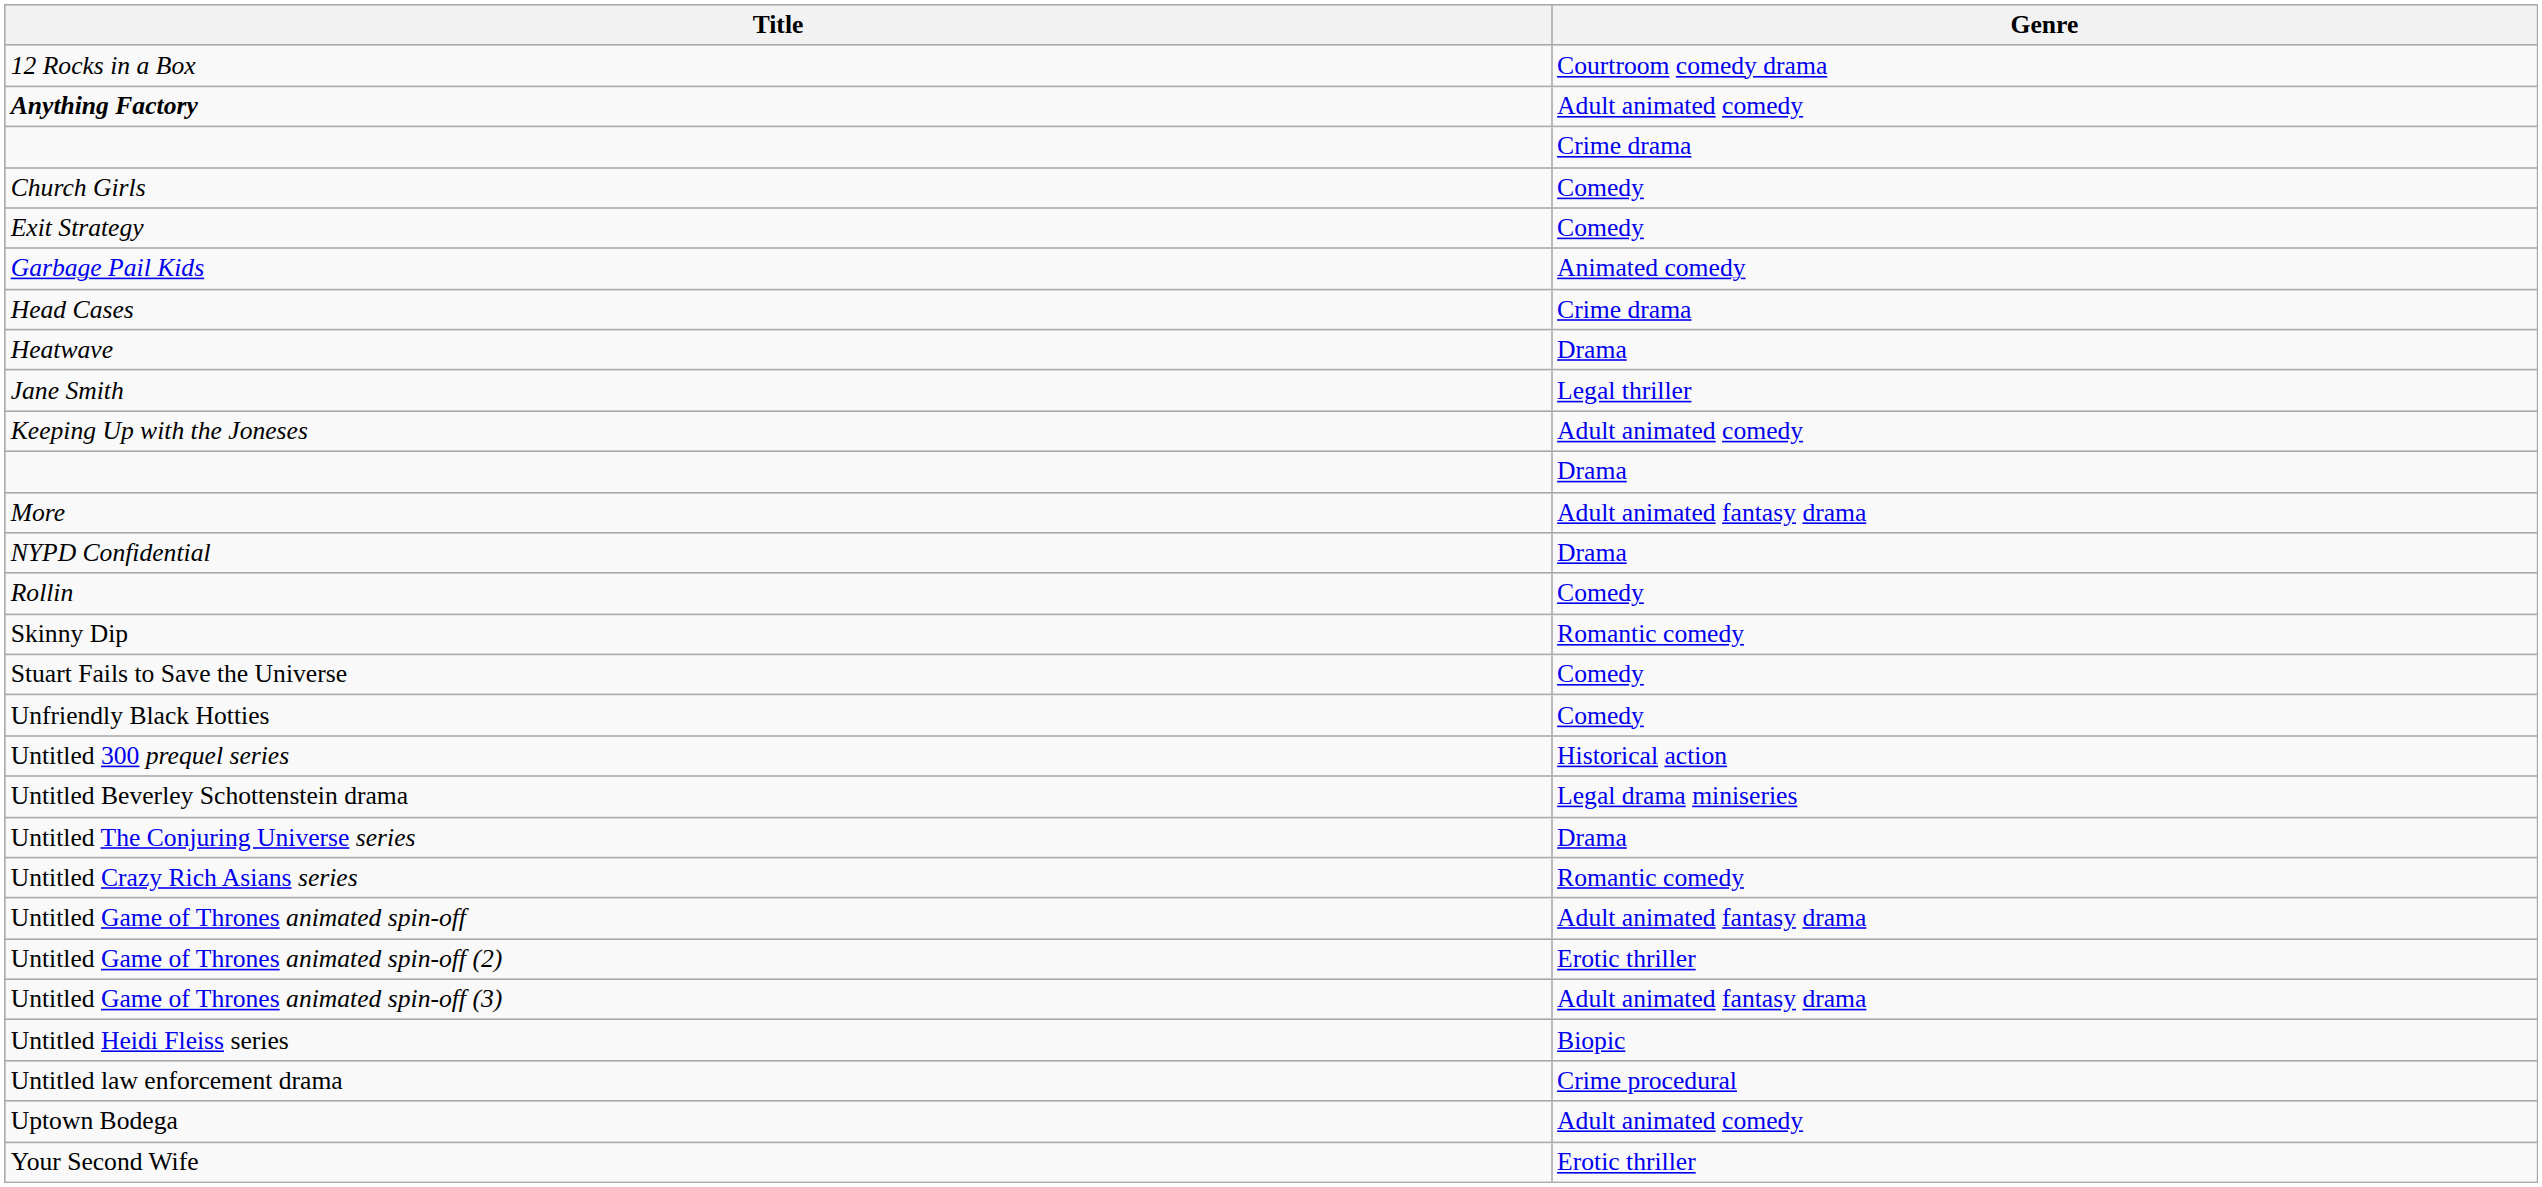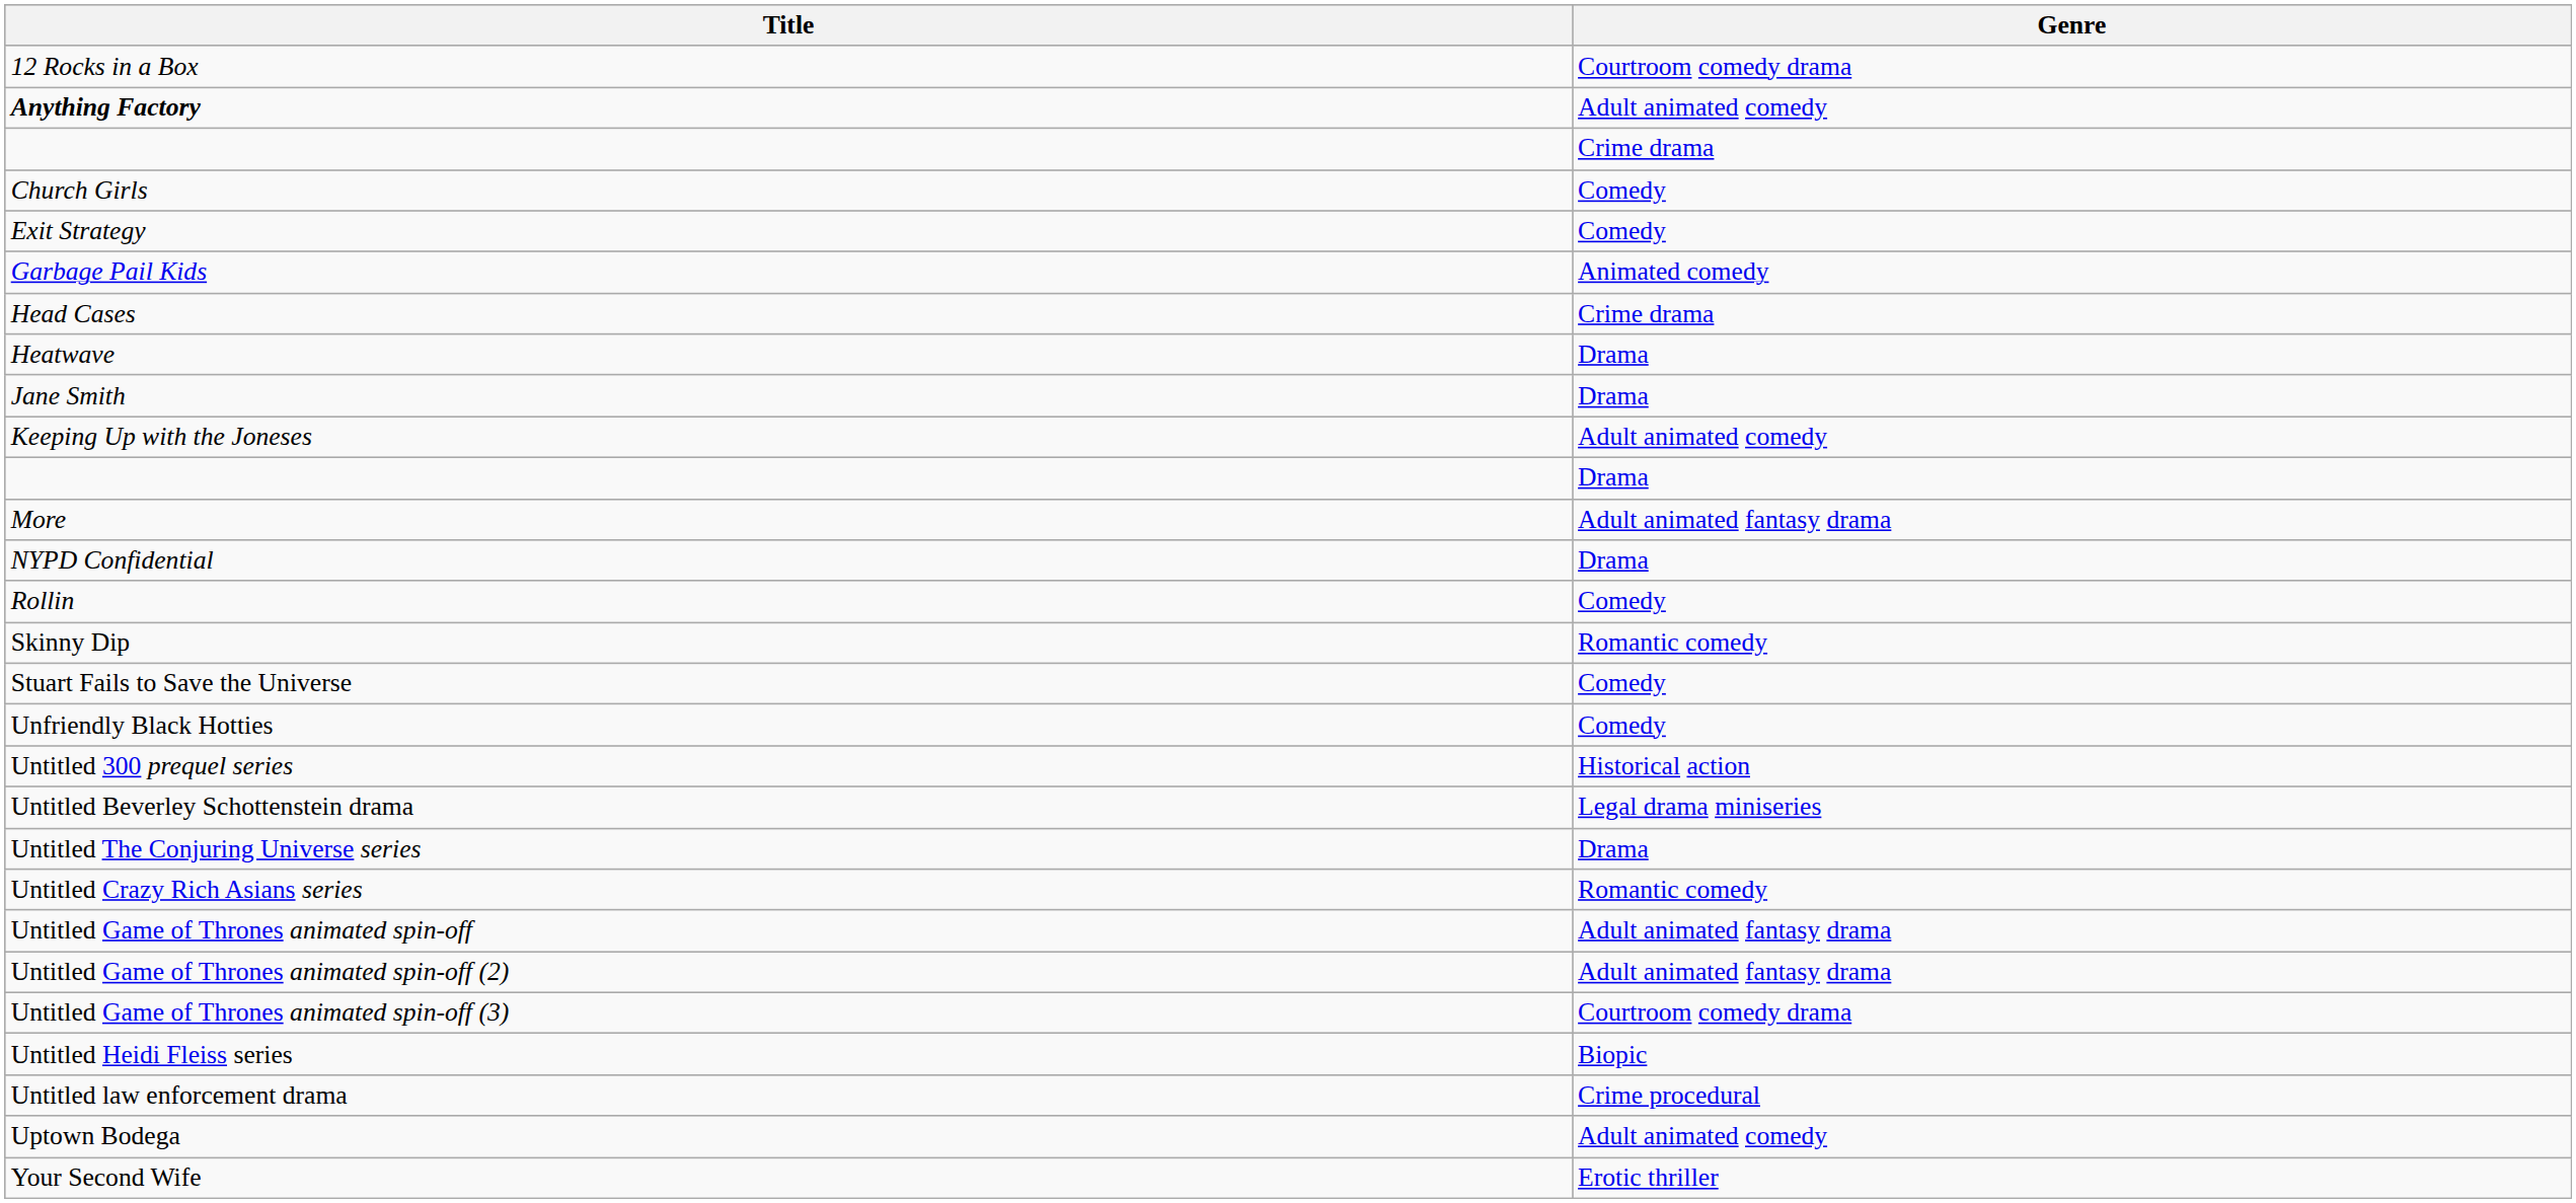row 10 | Genre: Legal thriller -> Drama
row 24 | Genre: Erotic thriller -> Adult animated fantasy drama
row 25 | Genre: Adult animated fantasy drama -> Courtroom comedy drama
